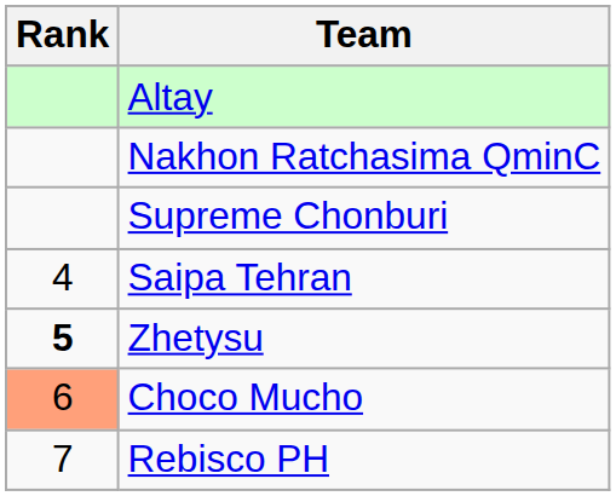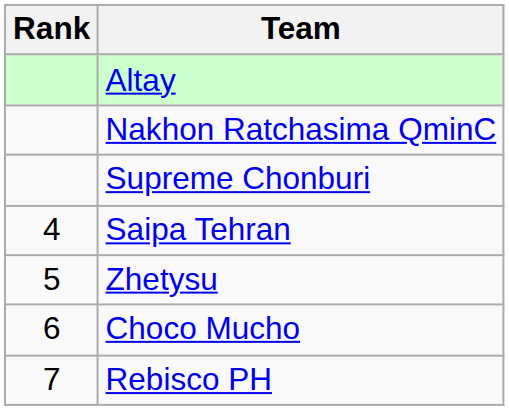Zhetysu | Rank: bold -> normal
Choco Mucho | Rank: lightsalmon background -> no background
